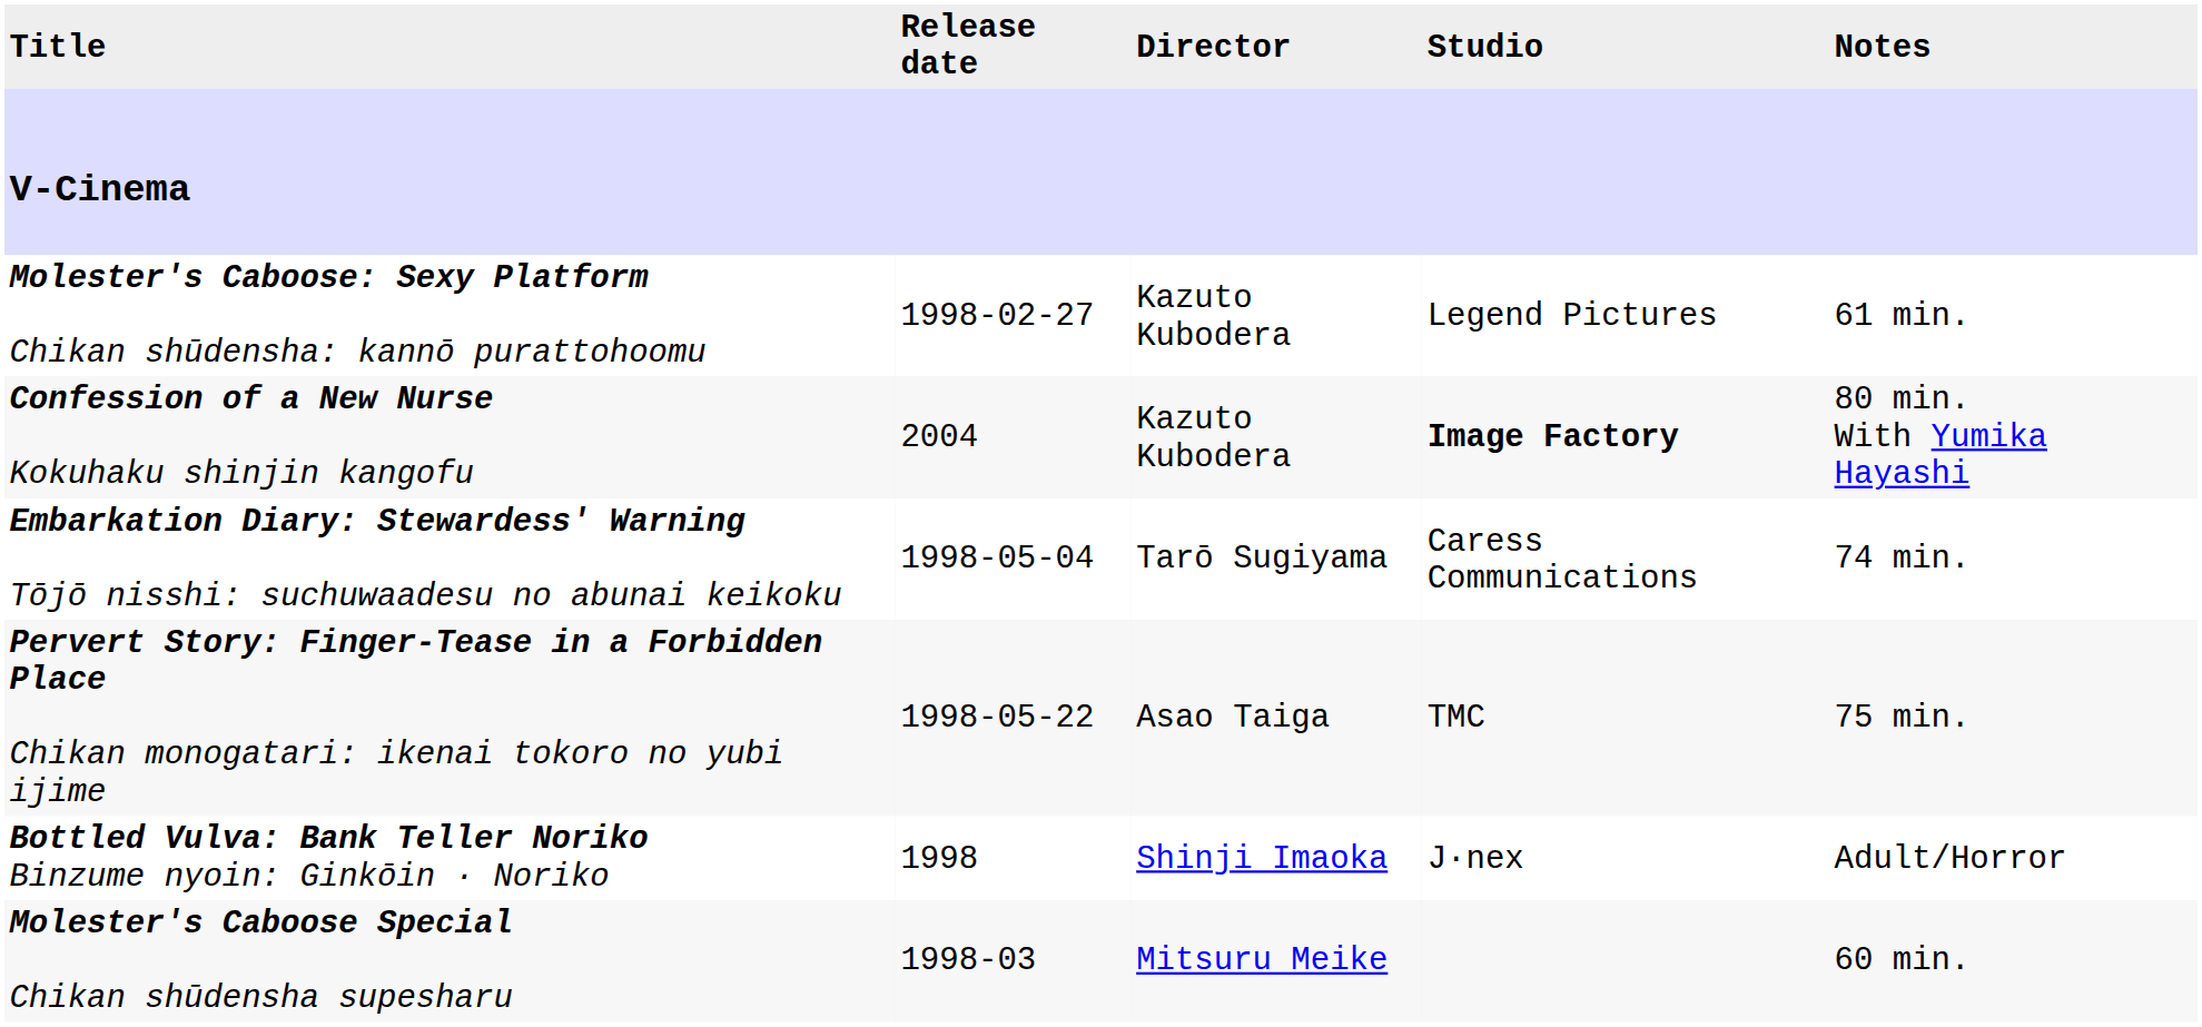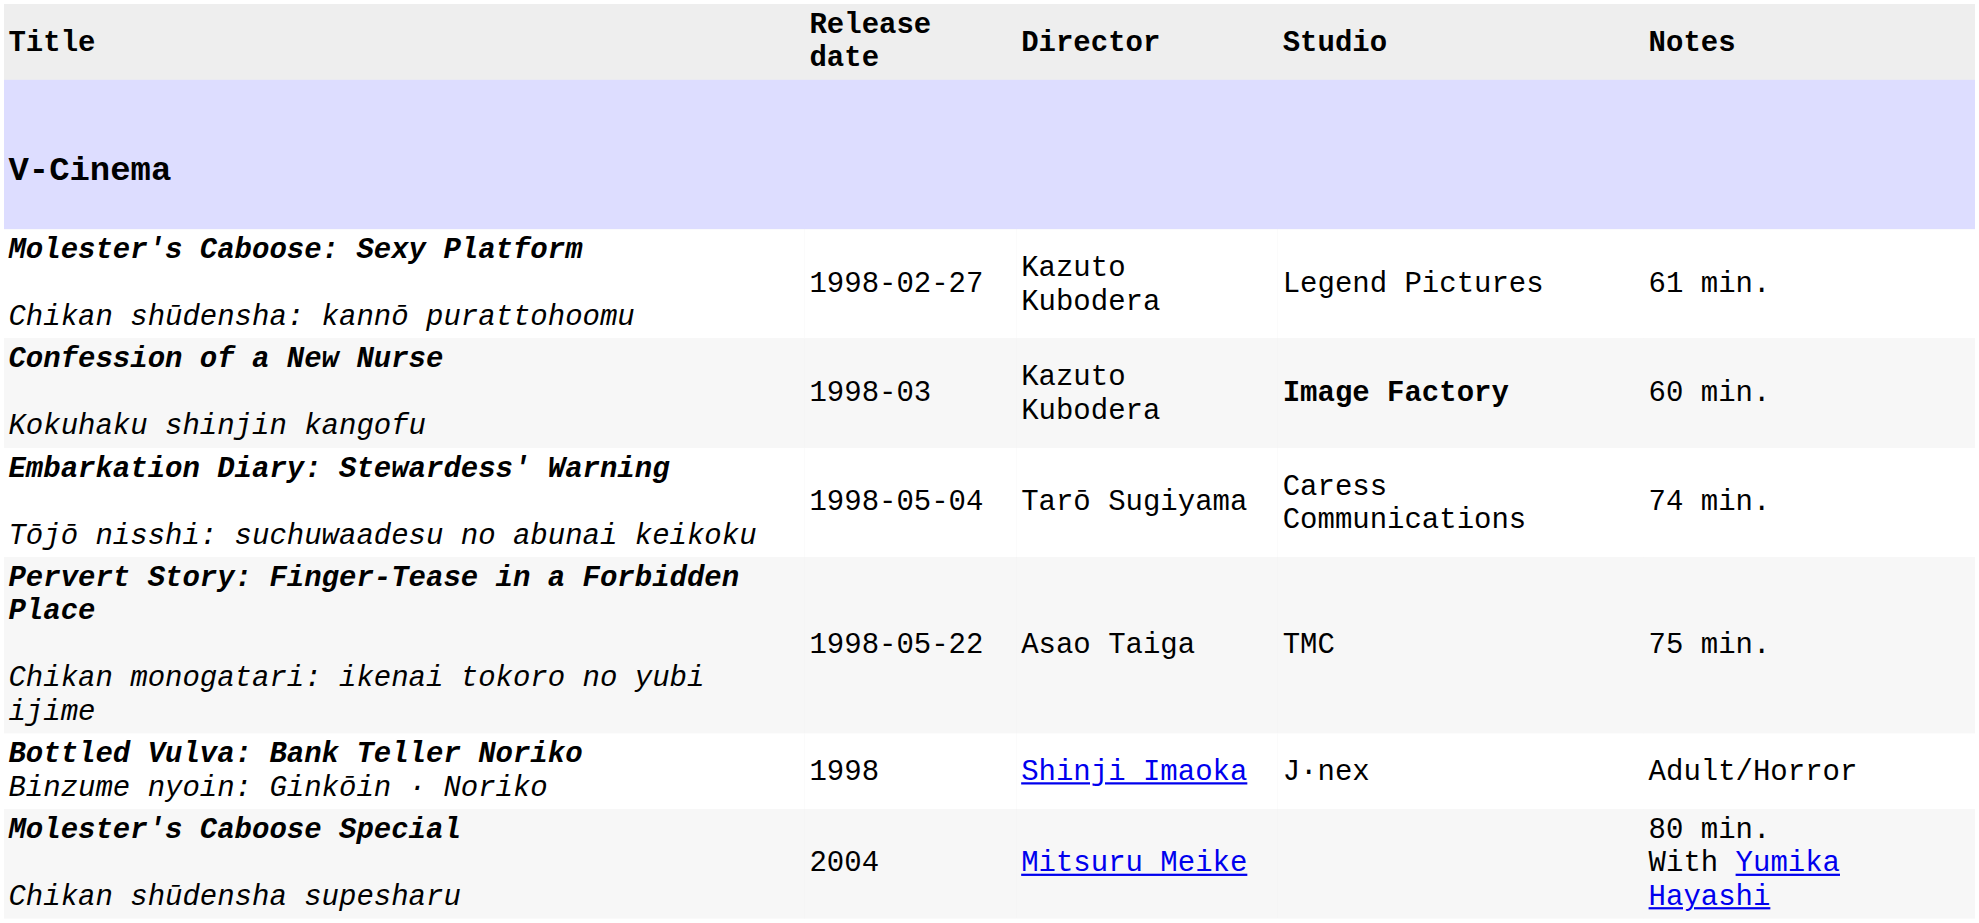Confession of a New Nurse Kokuhaku shinjin kangofu | Release date: 2004 -> 1998-03
Confession of a New Nurse Kokuhaku shinjin kangofu | Notes: 80 min. With Yumika Hayashi -> 60 min.
Molester's Caboose Special Chikan shūdensha supesharu | Release date: 1998-03 -> 2004
Molester's Caboose Special Chikan shūdensha supesharu | Notes: 60 min. -> 80 min. With Yumika Hayashi
